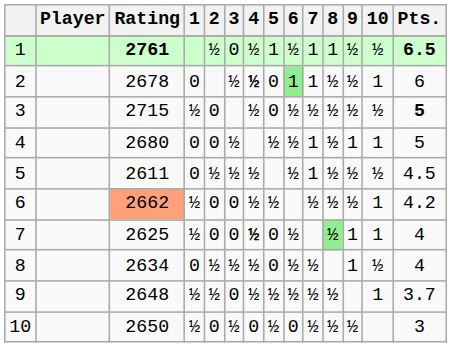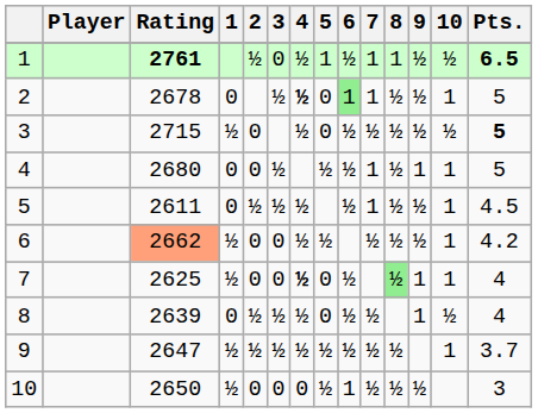row 3 | Pts.: 6 -> 5
row 6 | 10: ½ -> 1
row 9 | Rating: 2634 -> 2639
row 10 | Rating: 2648 -> 2647
row 10 | 3: 0 -> ½
row 11 | 3: ½ -> 0
row 11 | 6: 0 -> 1
